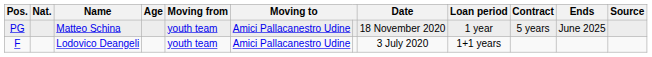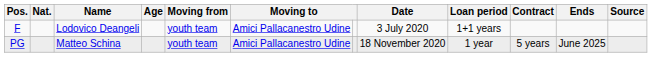rows swapped: F <-> PG
